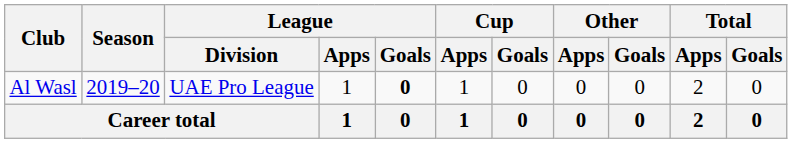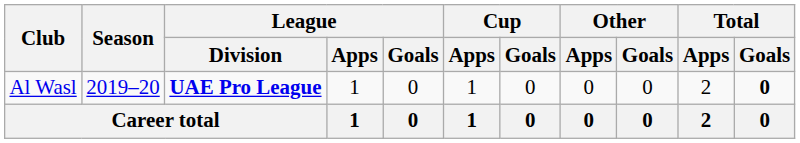Al Wasl | League / Division: normal -> bold
Al Wasl | League / Goals: bold -> normal
Al Wasl | Total / Goals: normal -> bold
